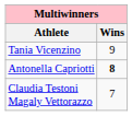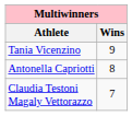Antonella Capriotti | Wins: bold -> normal
